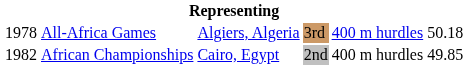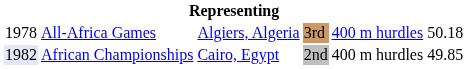African Championships | column 1: no background -> lavender background
